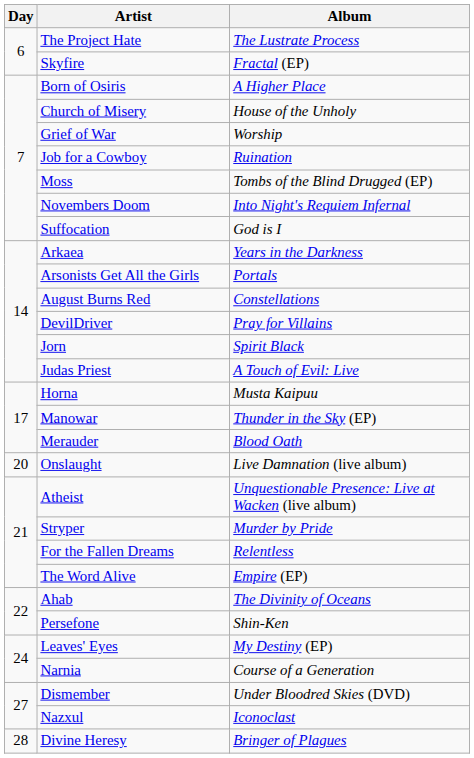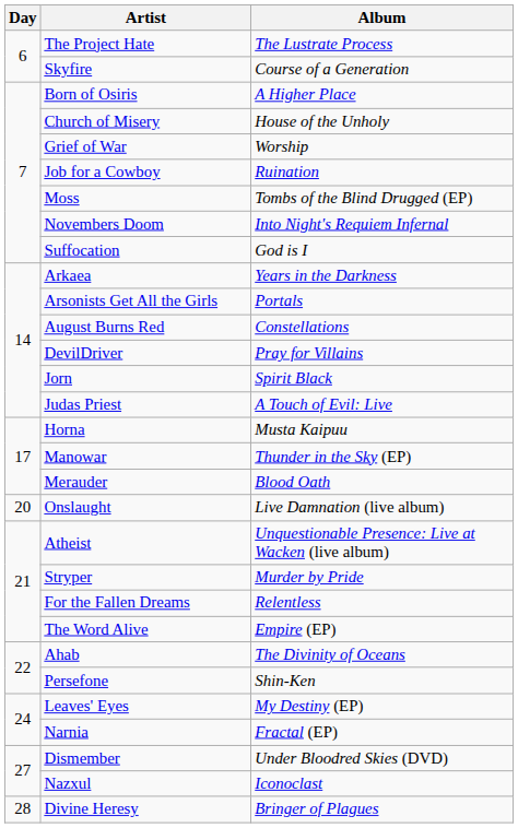Skyfire | Album: Fractal (EP) -> Course of a Generation
Narnia | Album: Course of a Generation -> Fractal (EP)
